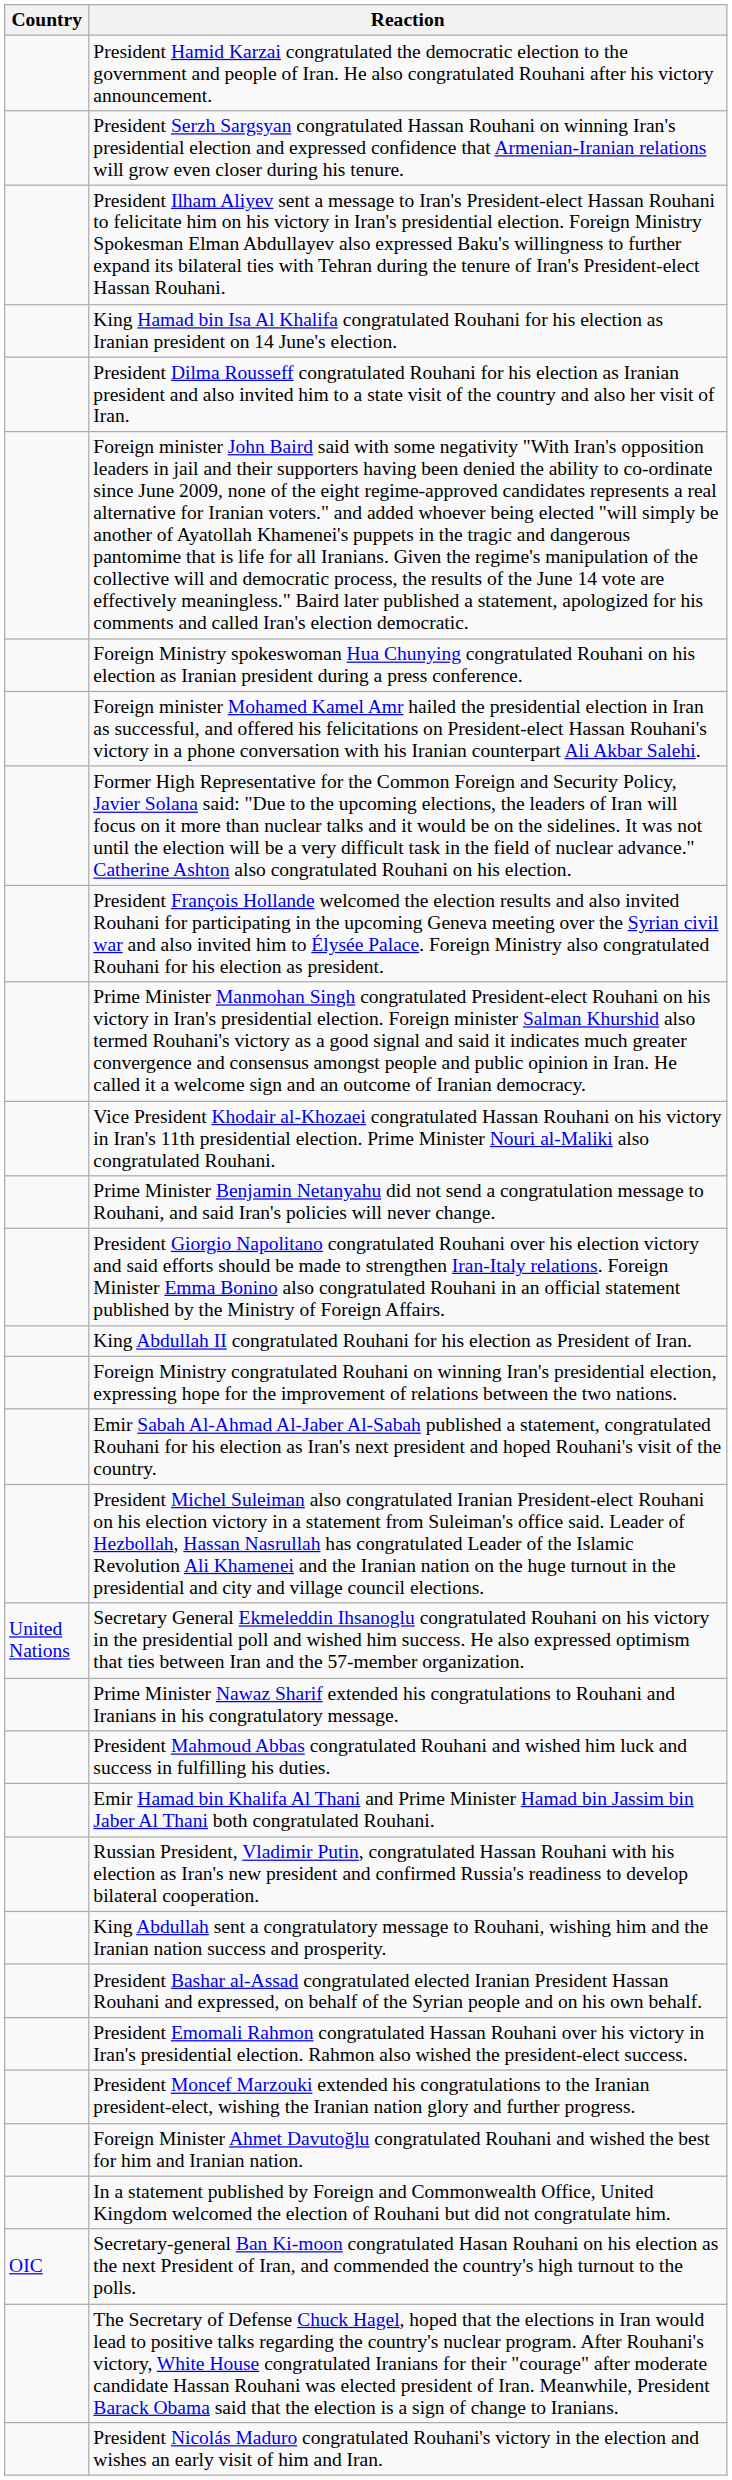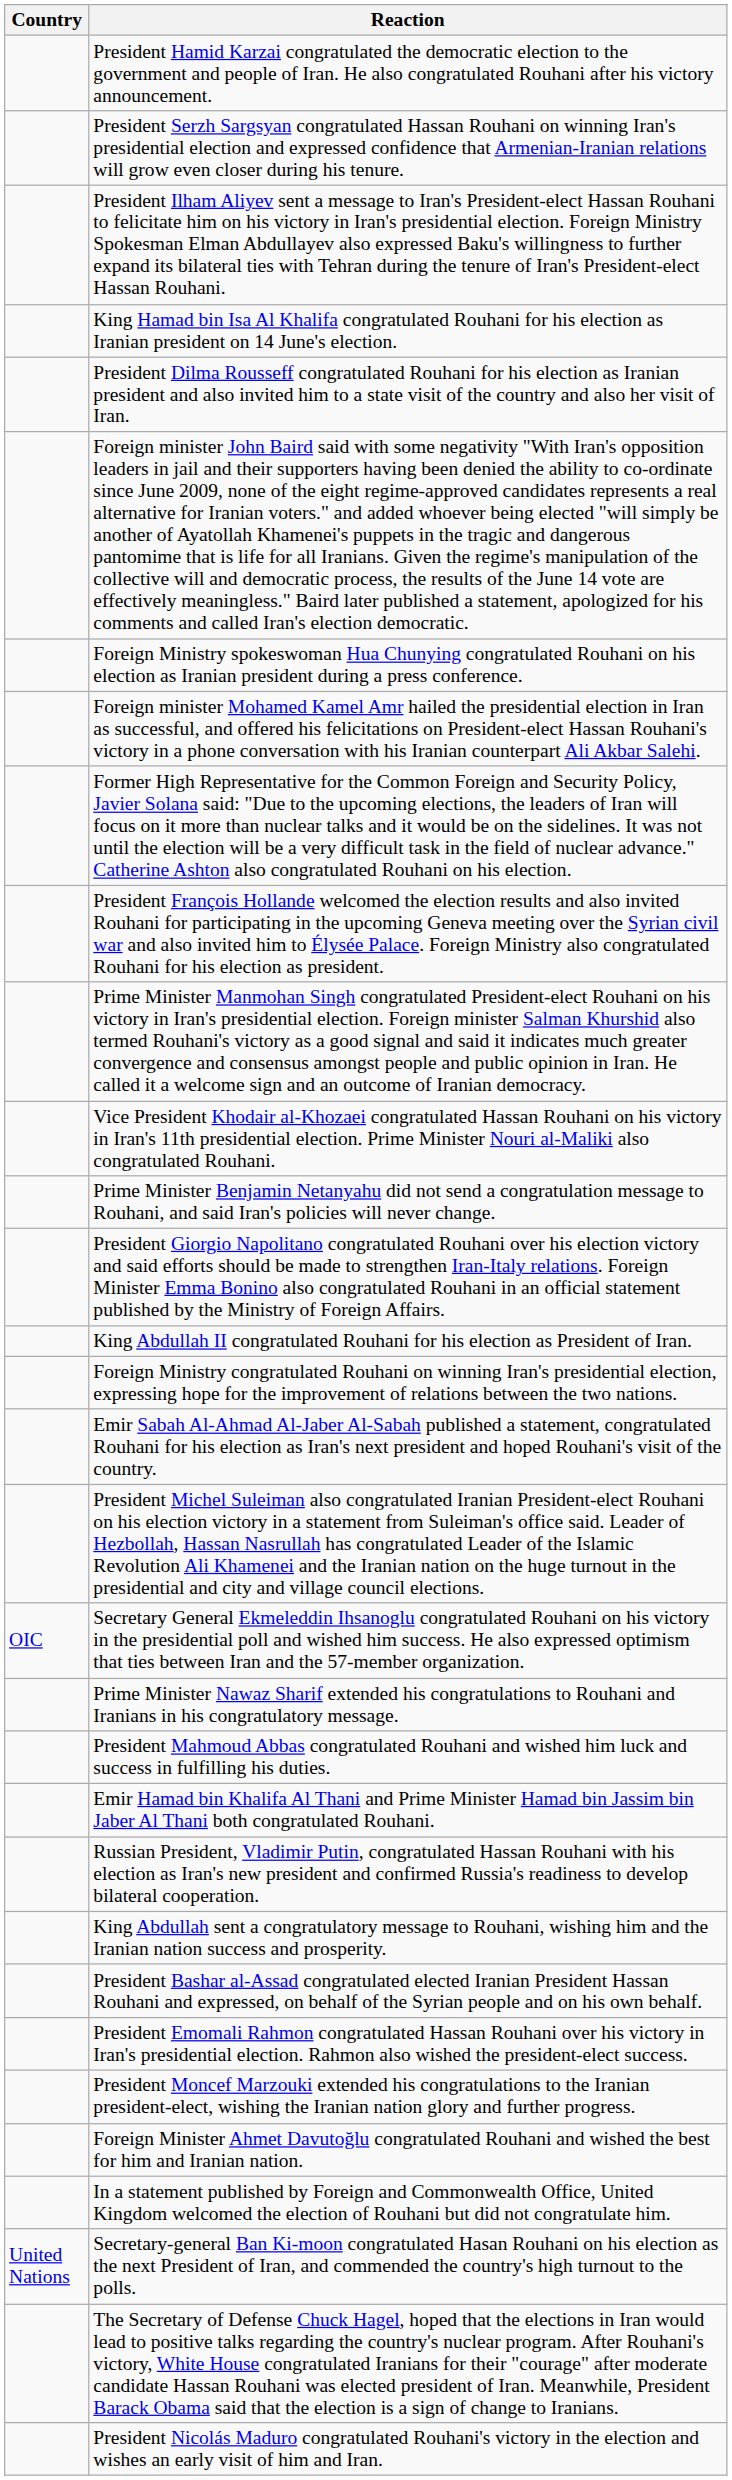row 20 | Country: United Nations -> OIC
row 31 | Country: OIC -> United Nations
